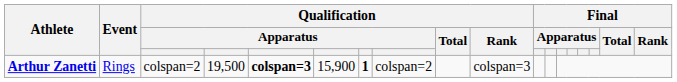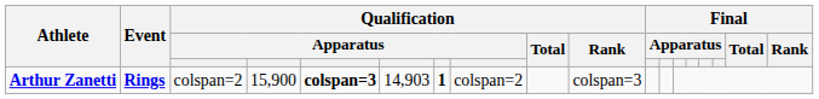Arthur Zanetti | Event: normal -> bold
Arthur Zanetti | column 4: 19,500 -> 15,900
Arthur Zanetti | column 6: 15,900 -> 14,903
